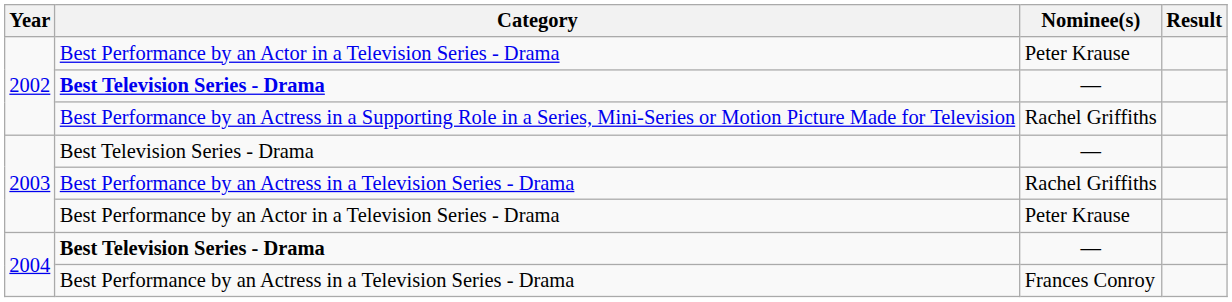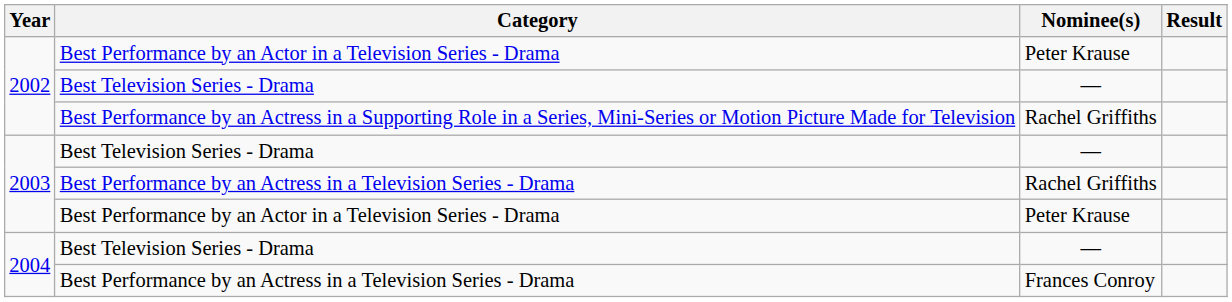2002 / Best Television Series - Drama | Category: bold -> normal
2004 / Best Television Series - Drama | Category: bold -> normal
